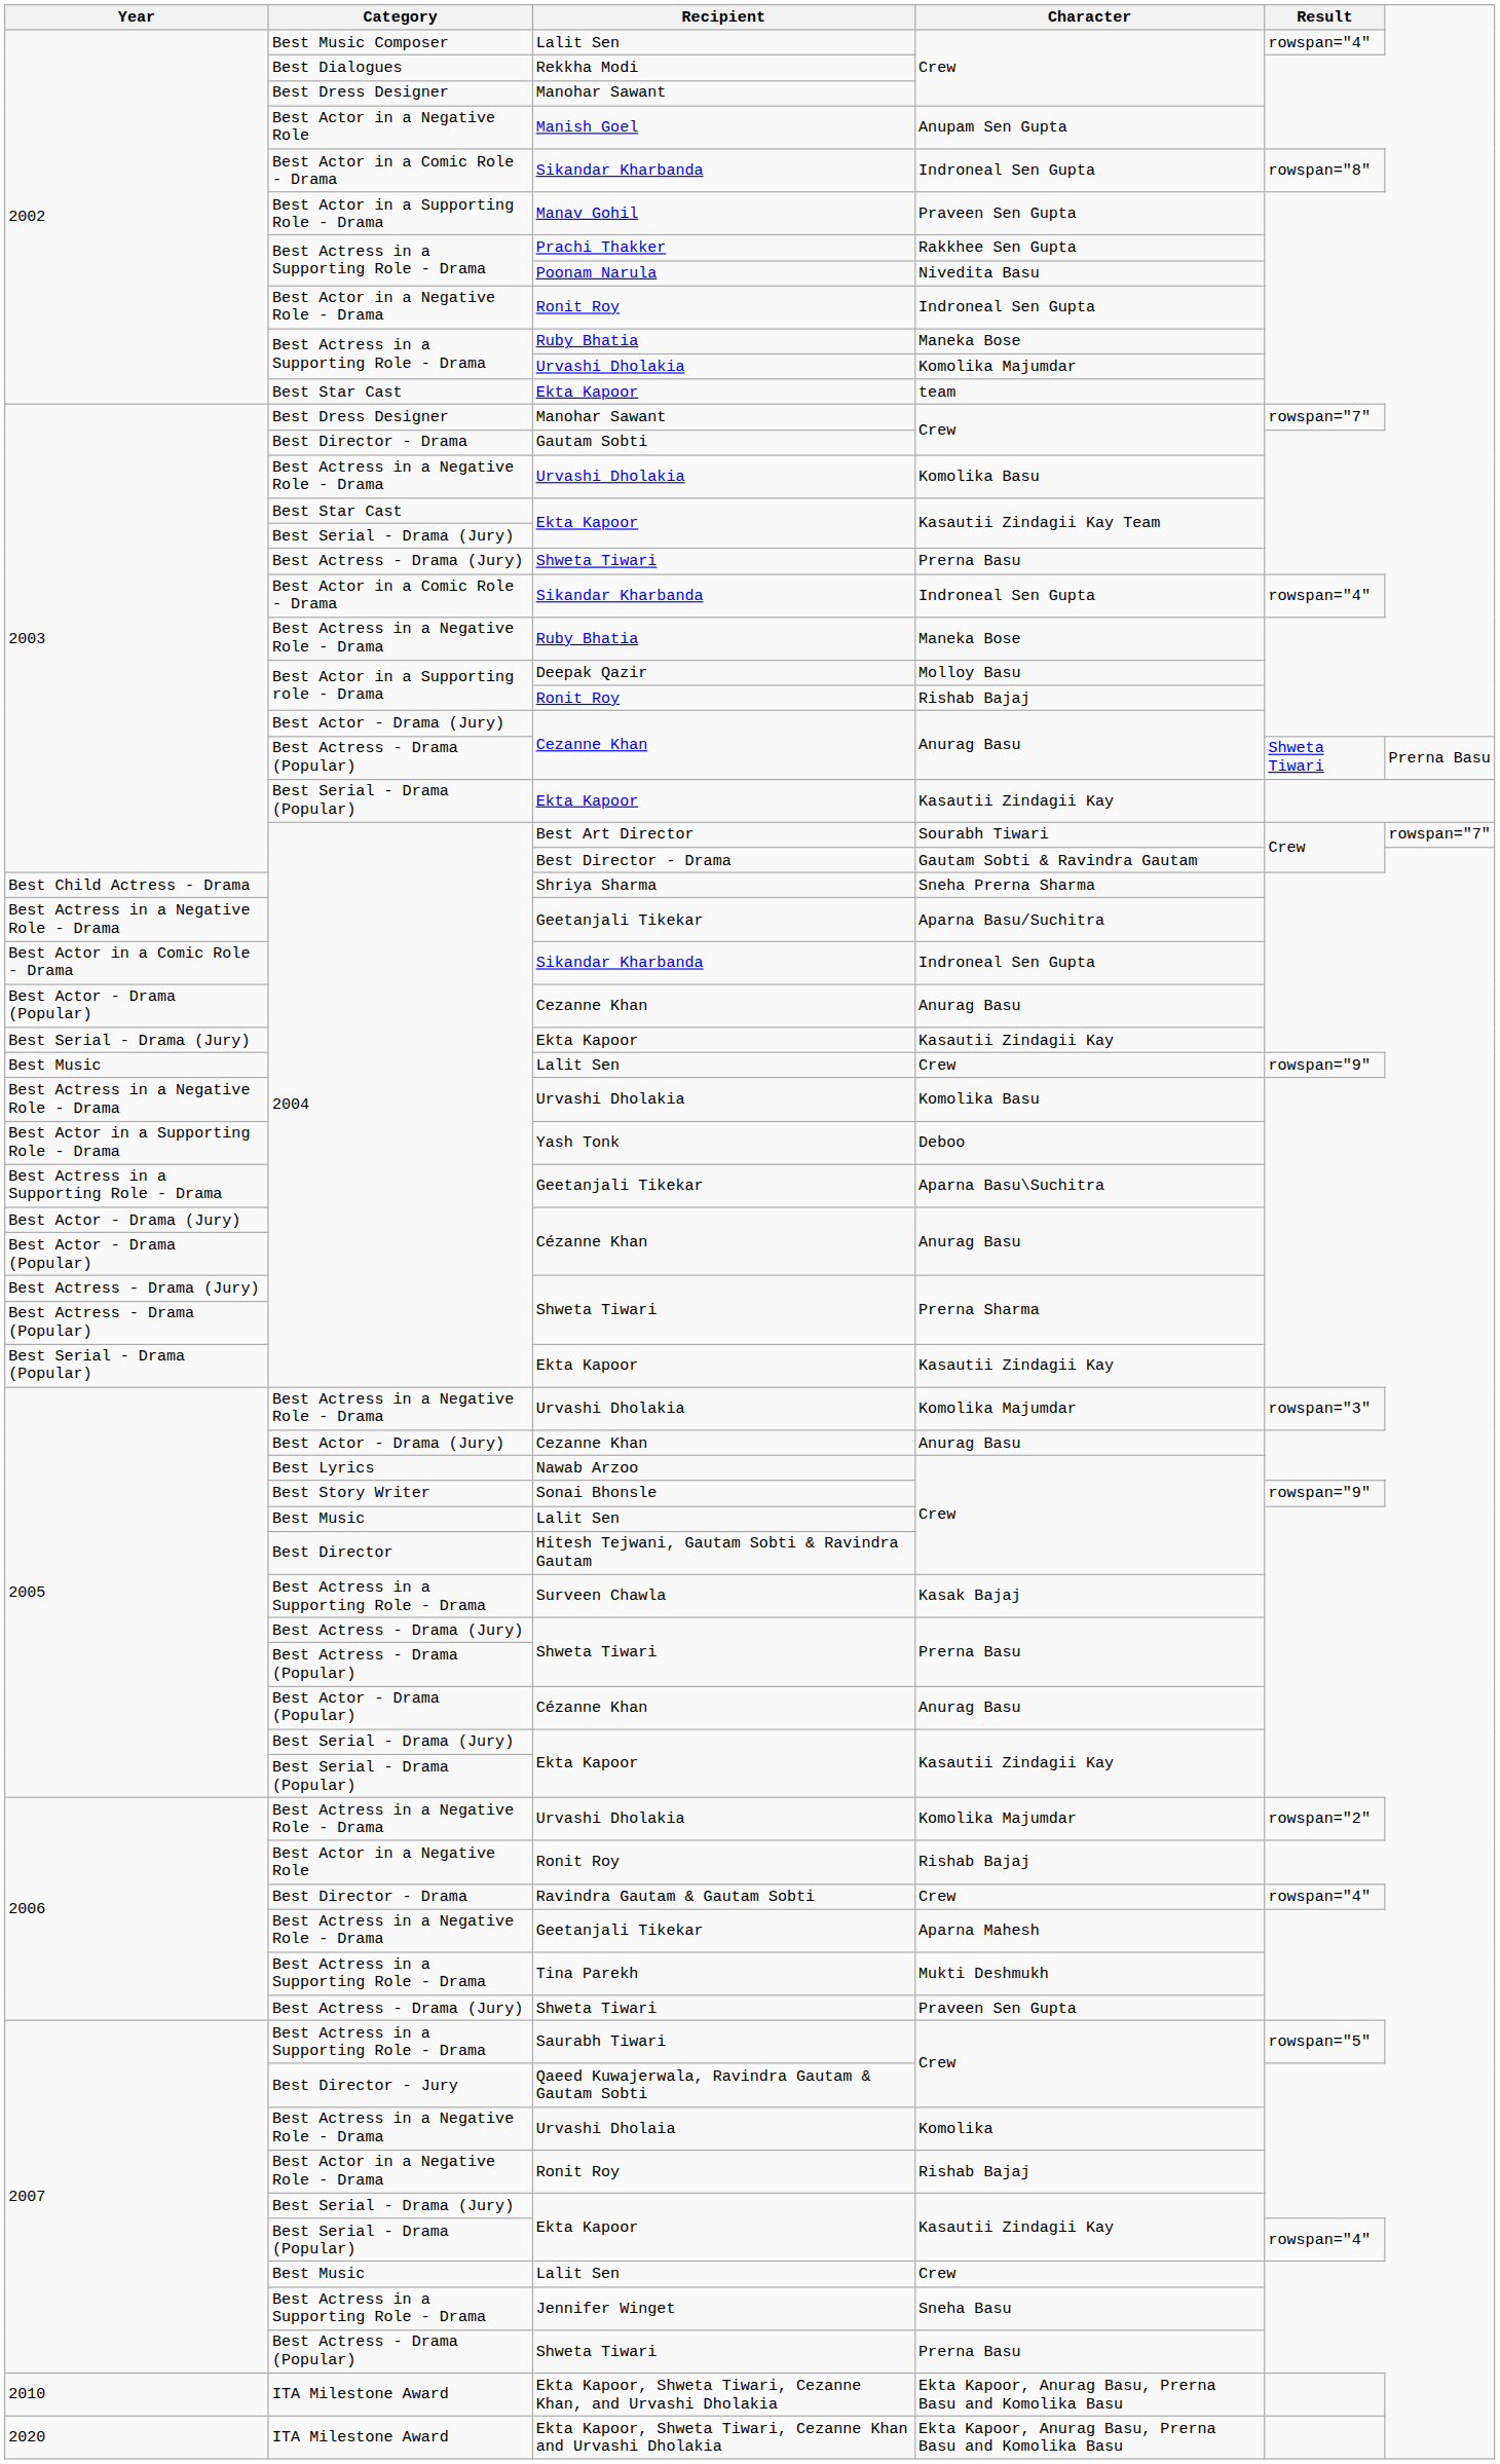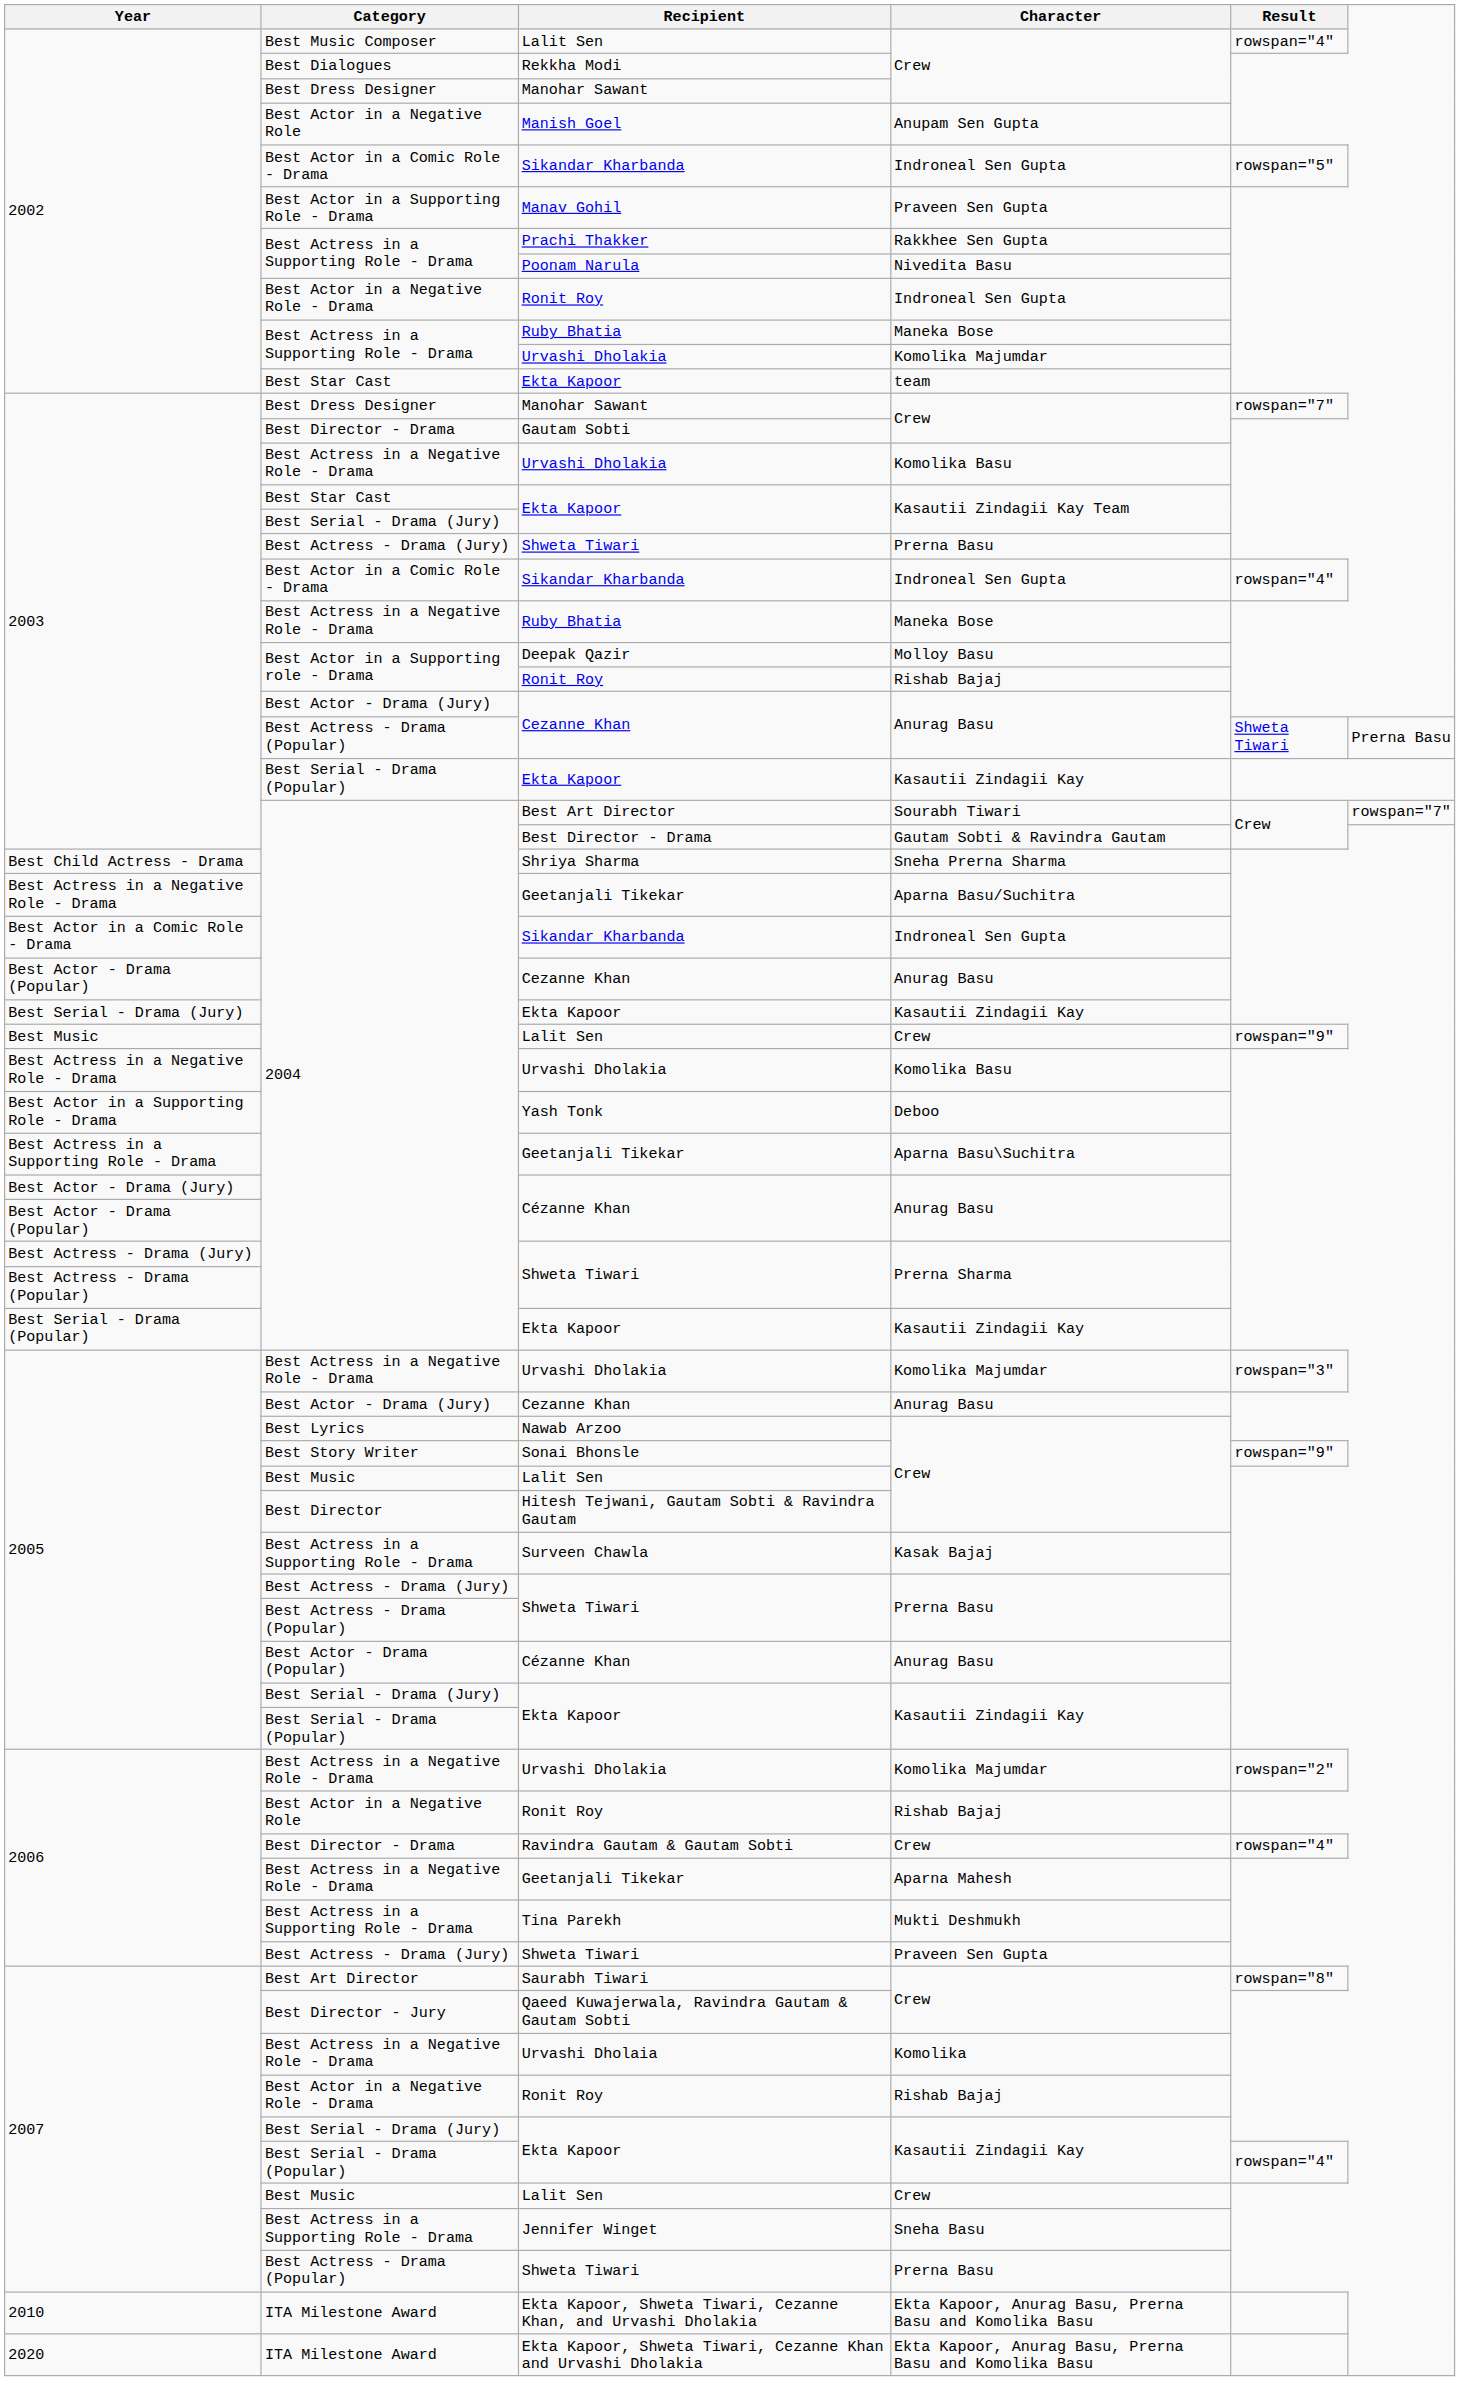2002 / Sikandar Kharbanda | Result: rowspan="8" -> rowspan="5"
Saurabh Tiwari | Category: Best Actress in a Supporting Role - Drama -> Best Art Director
Saurabh Tiwari | Result: rowspan="5" -> rowspan="8"
